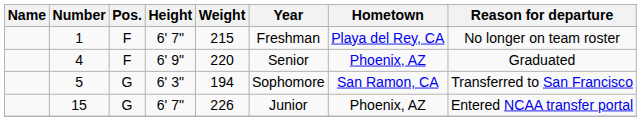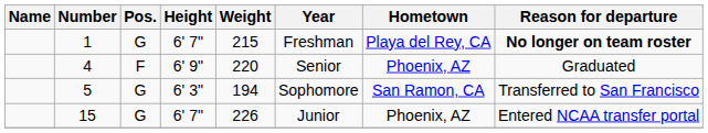1 | Pos.: F -> G
1 | Reason for departure: normal -> bold
